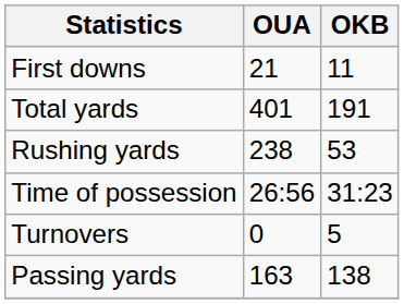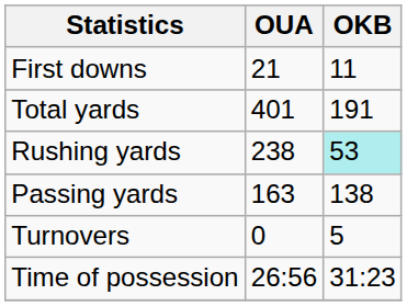Rushing yards | OKB: no background -> paleturquoise background
rows swapped: Passing yards <-> Time of possession
